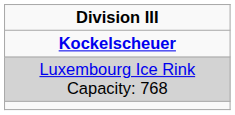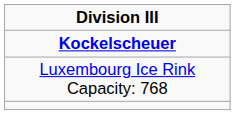row 3 | column 1: lightgrey background -> no background
